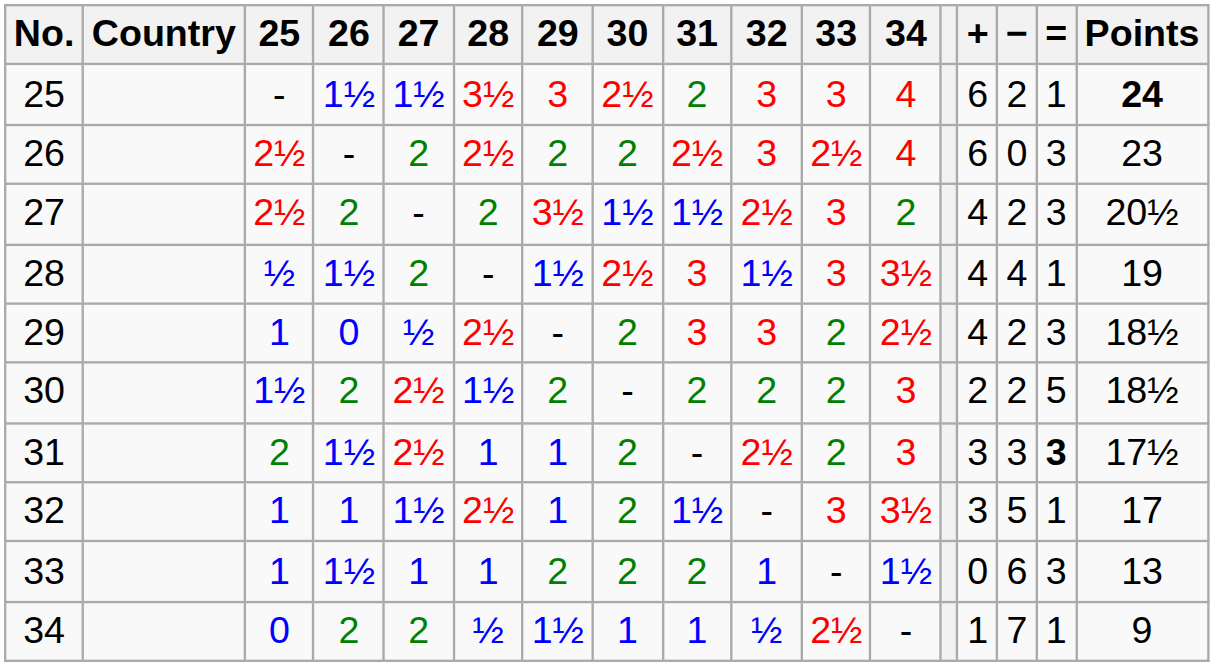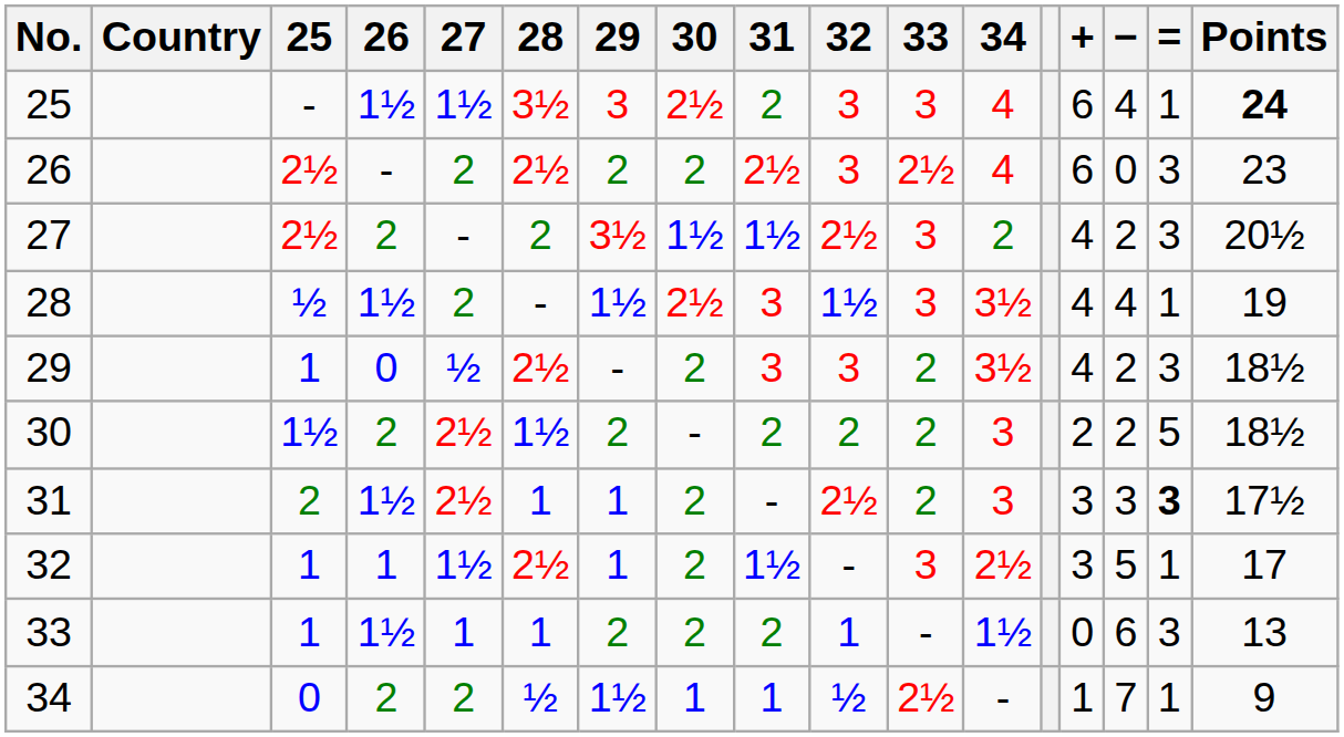row 2 | −: 2 -> 4
row 6 | 34: 2½ -> 3½
row 9 | 34: 3½ -> 2½
